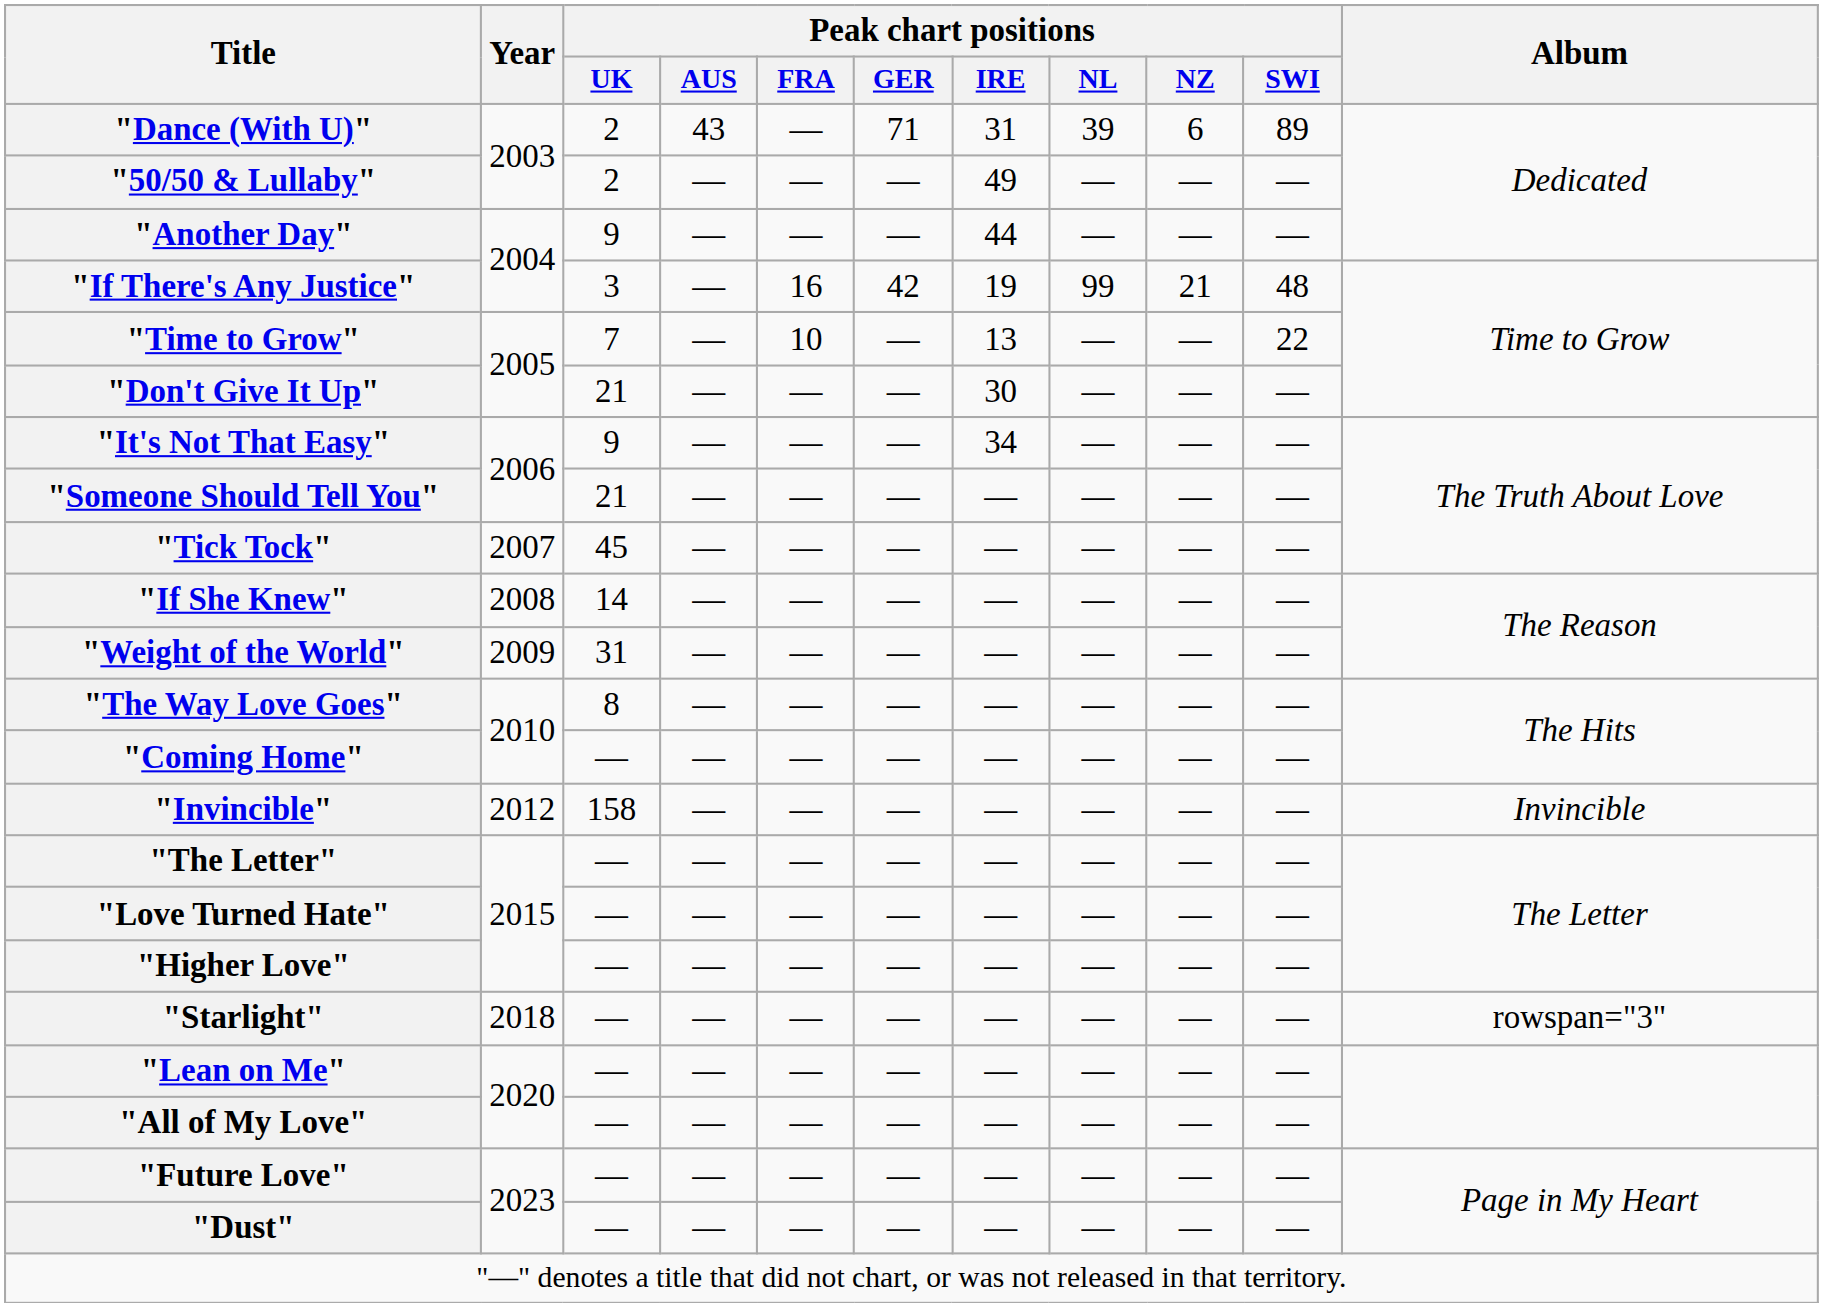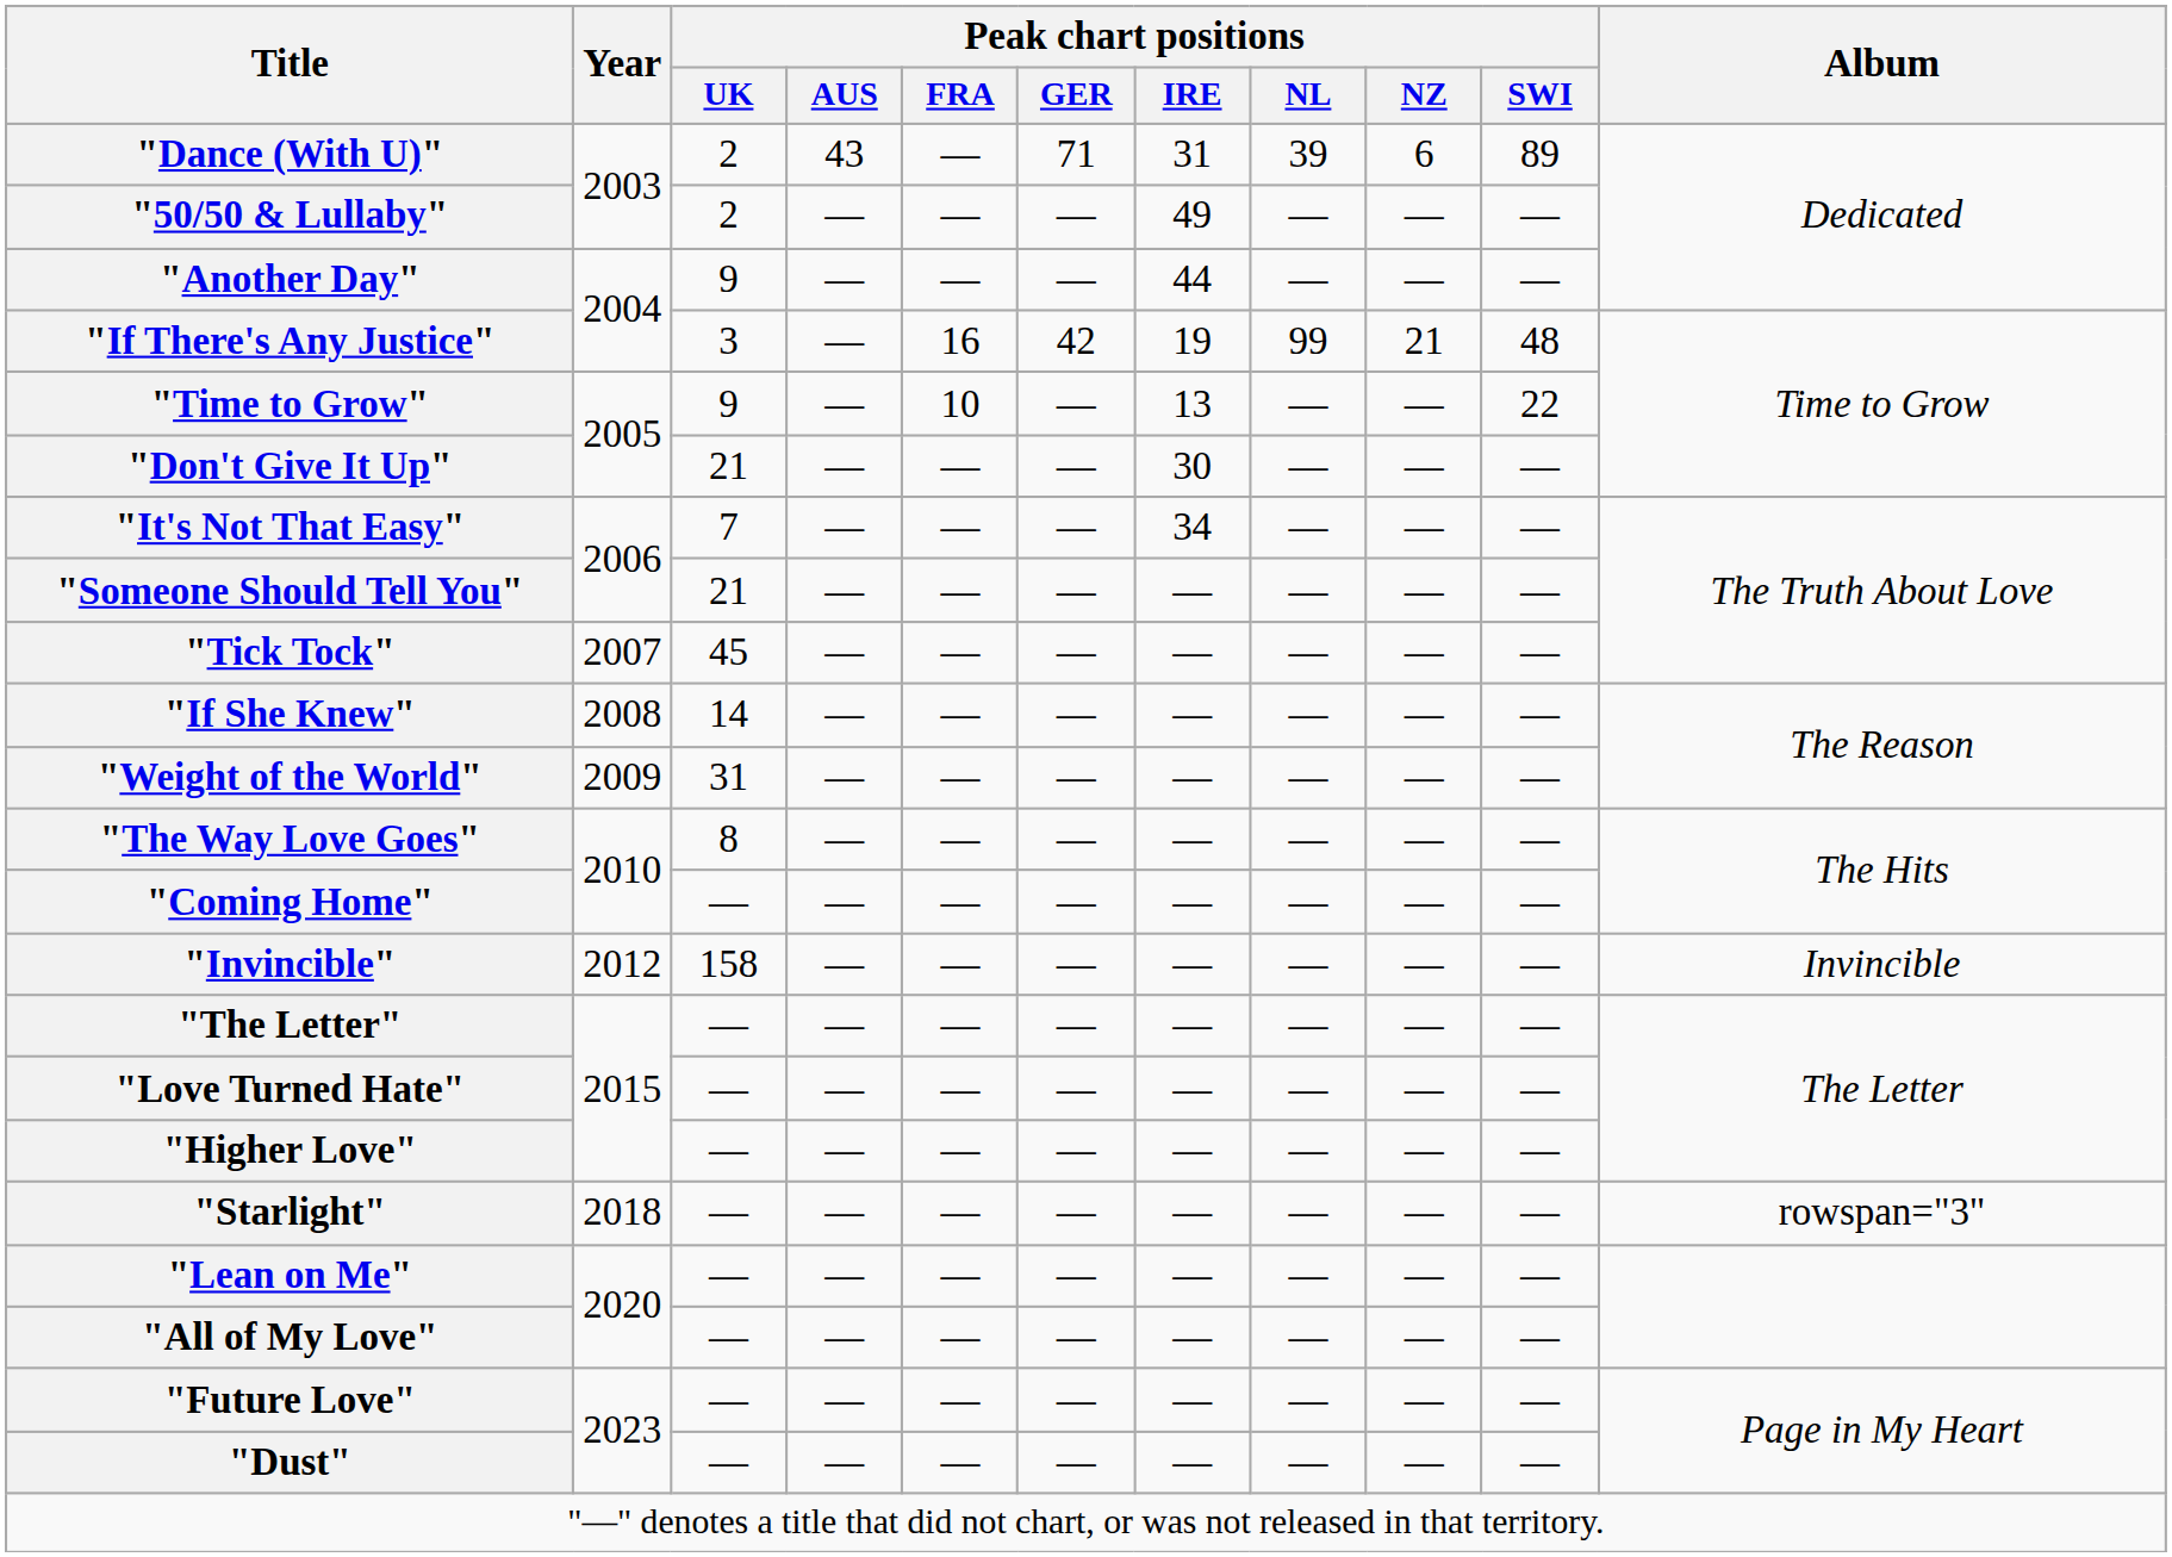"Time to Grow" | Peak chart positions / UK: 7 -> 9
"It's Not That Easy" | Peak chart positions / UK: 9 -> 7
